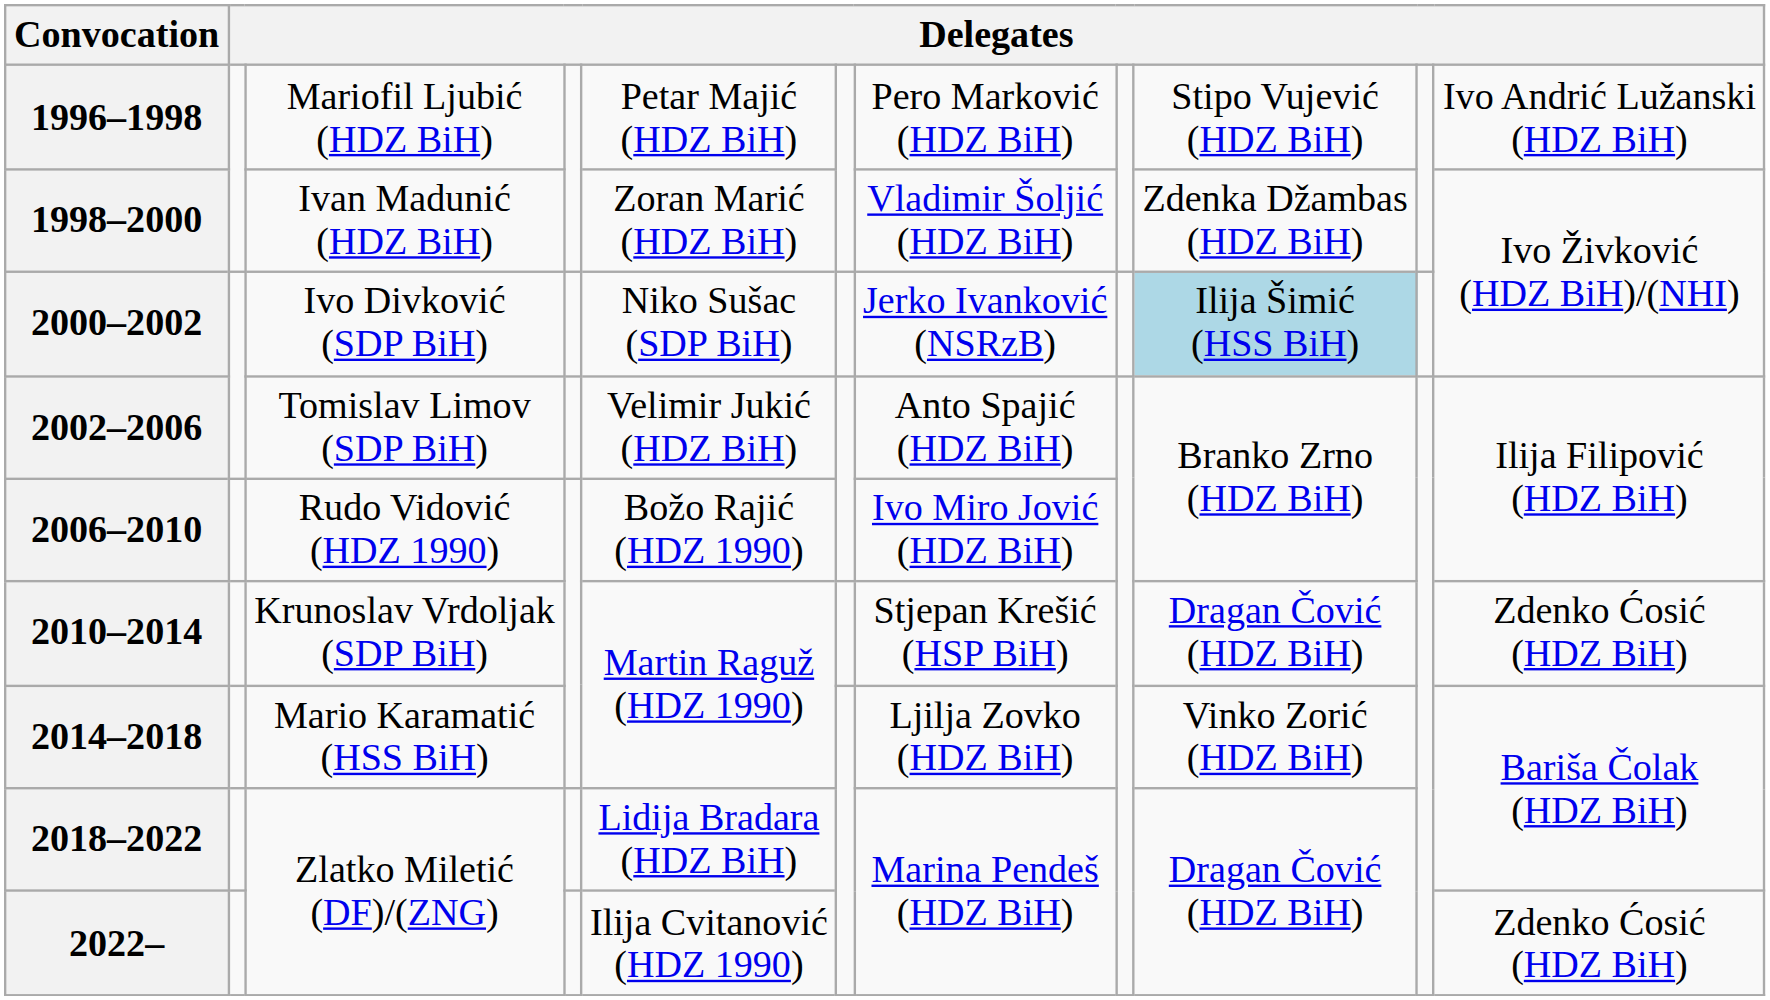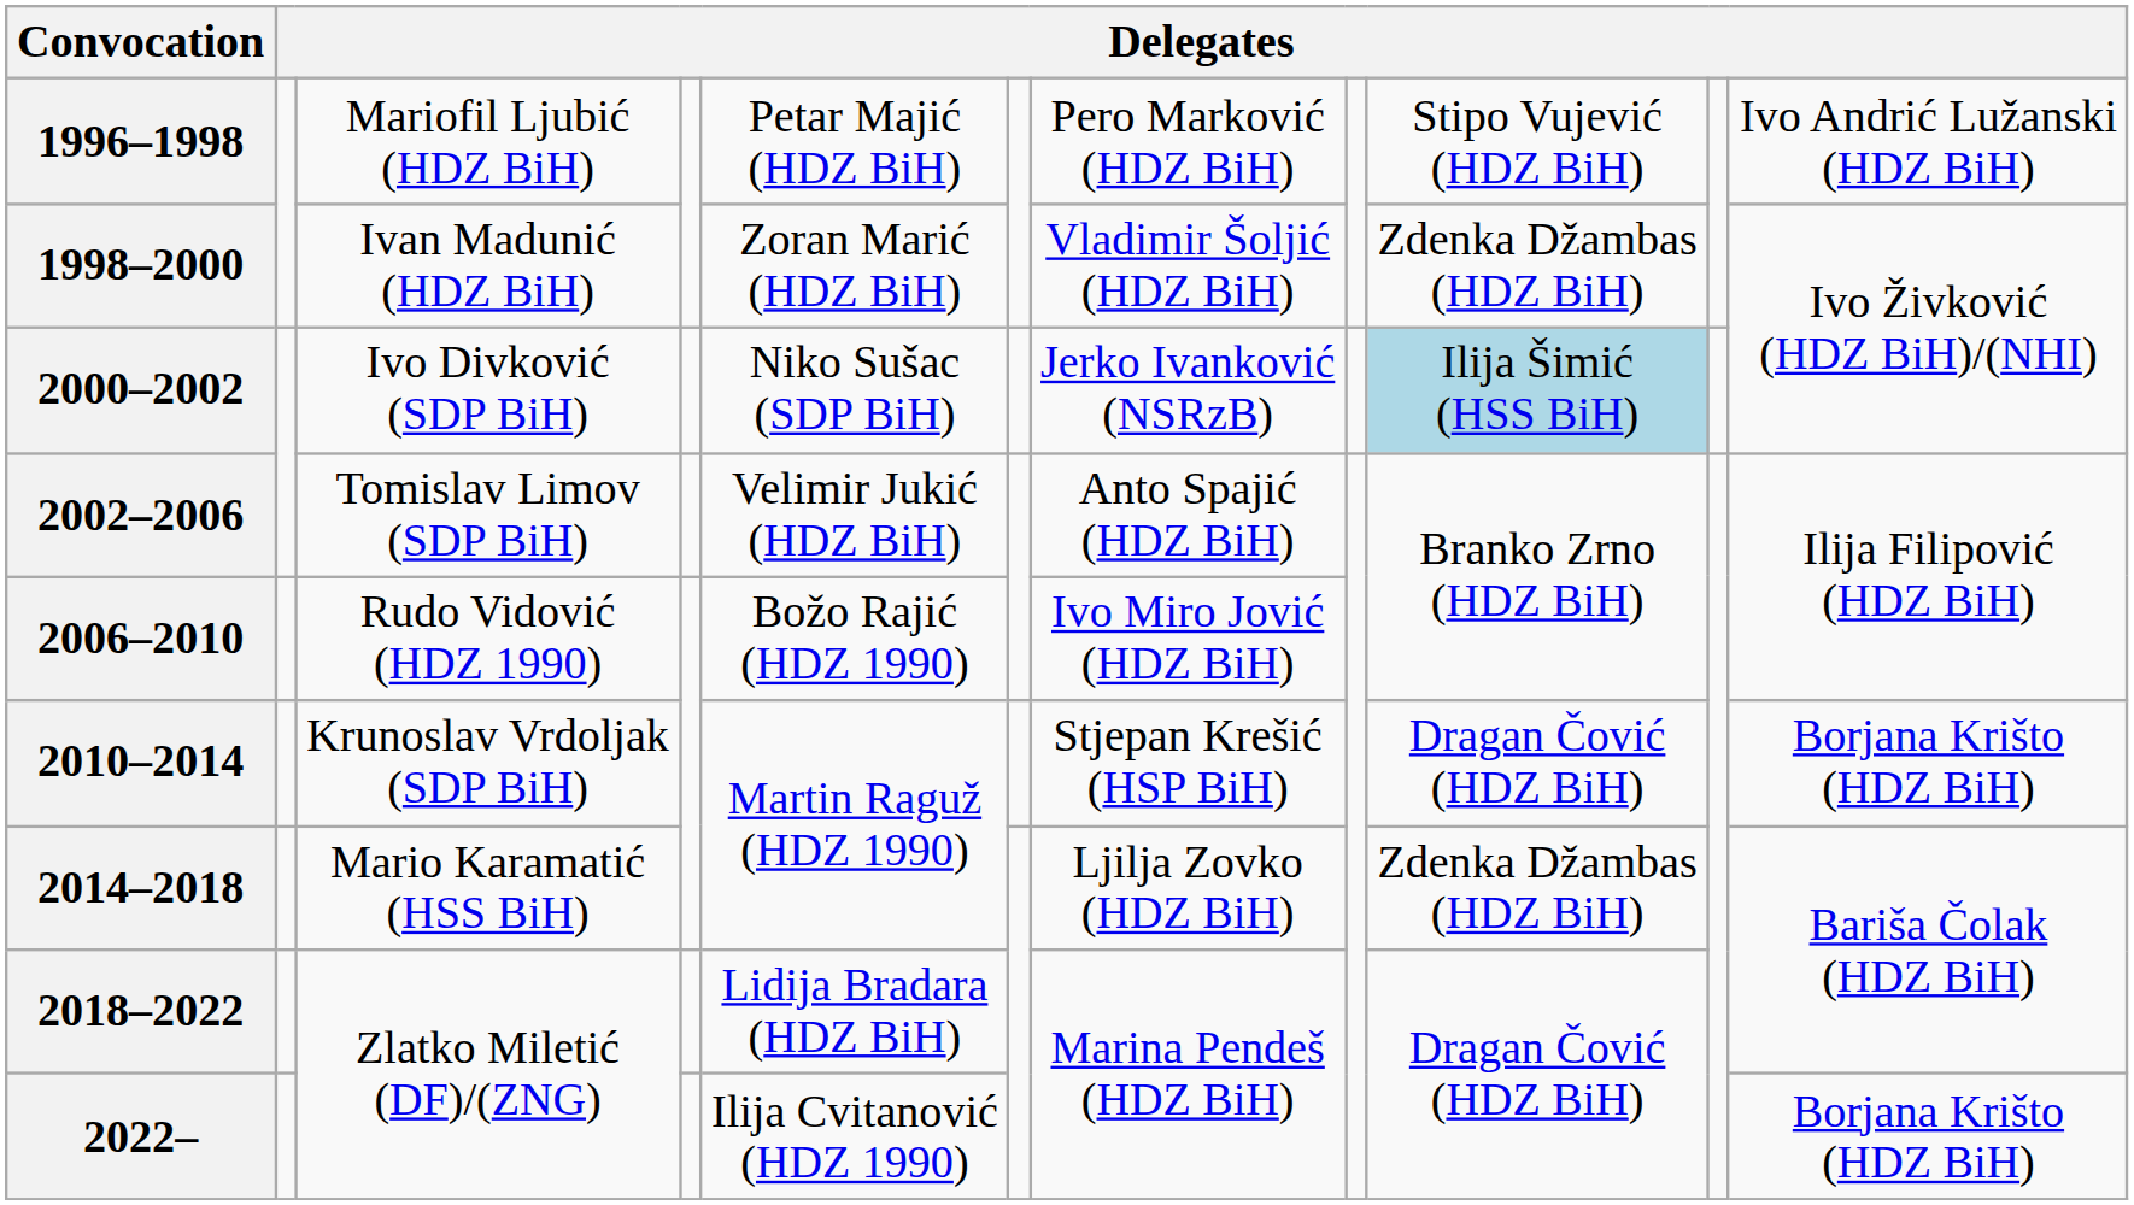2010–2014 | column 11: Zdenko Ćosić (HDZ BiH) -> Borjana Krišto (HDZ BiH)
2014–2018 | column 9: Vinko Zorić (HDZ BiH) -> Zdenka Džambas (HDZ BiH)
2022– | column 11: Zdenko Ćosić (HDZ BiH) -> Borjana Krišto (HDZ BiH)
